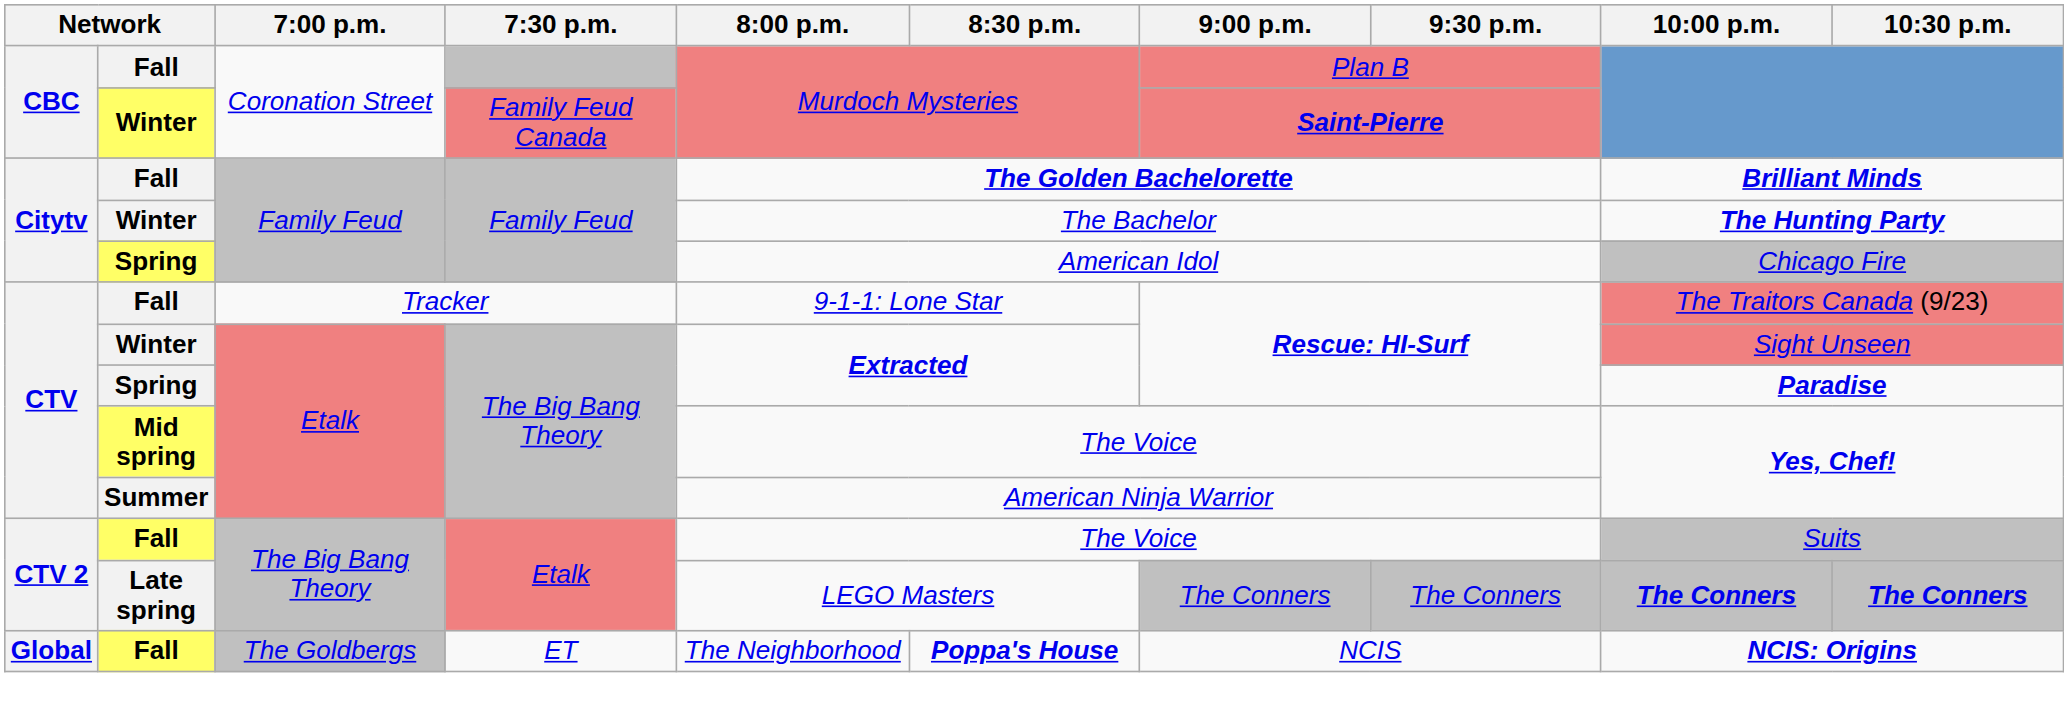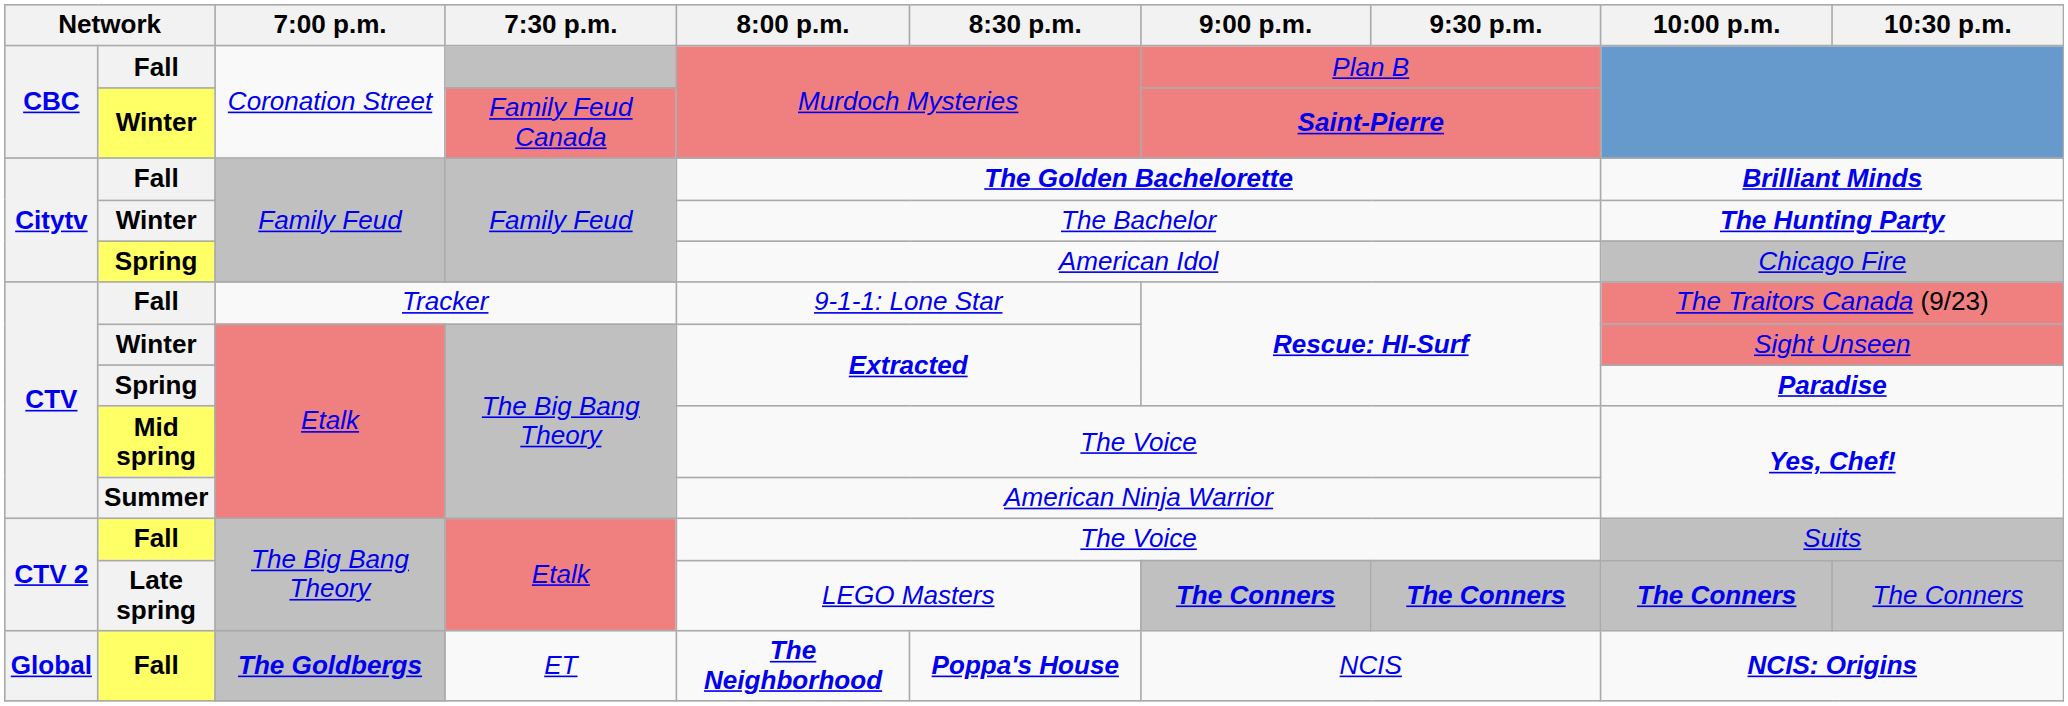Late spring / Etalk | 9:00 p.m.: normal -> bold
Late spring / Etalk | 9:30 p.m.: normal -> bold
Late spring / Etalk | 10:30 p.m.: bold -> normal
ET | 7:00 p.m.: normal -> bold
ET | 8:00 p.m.: normal -> bold
